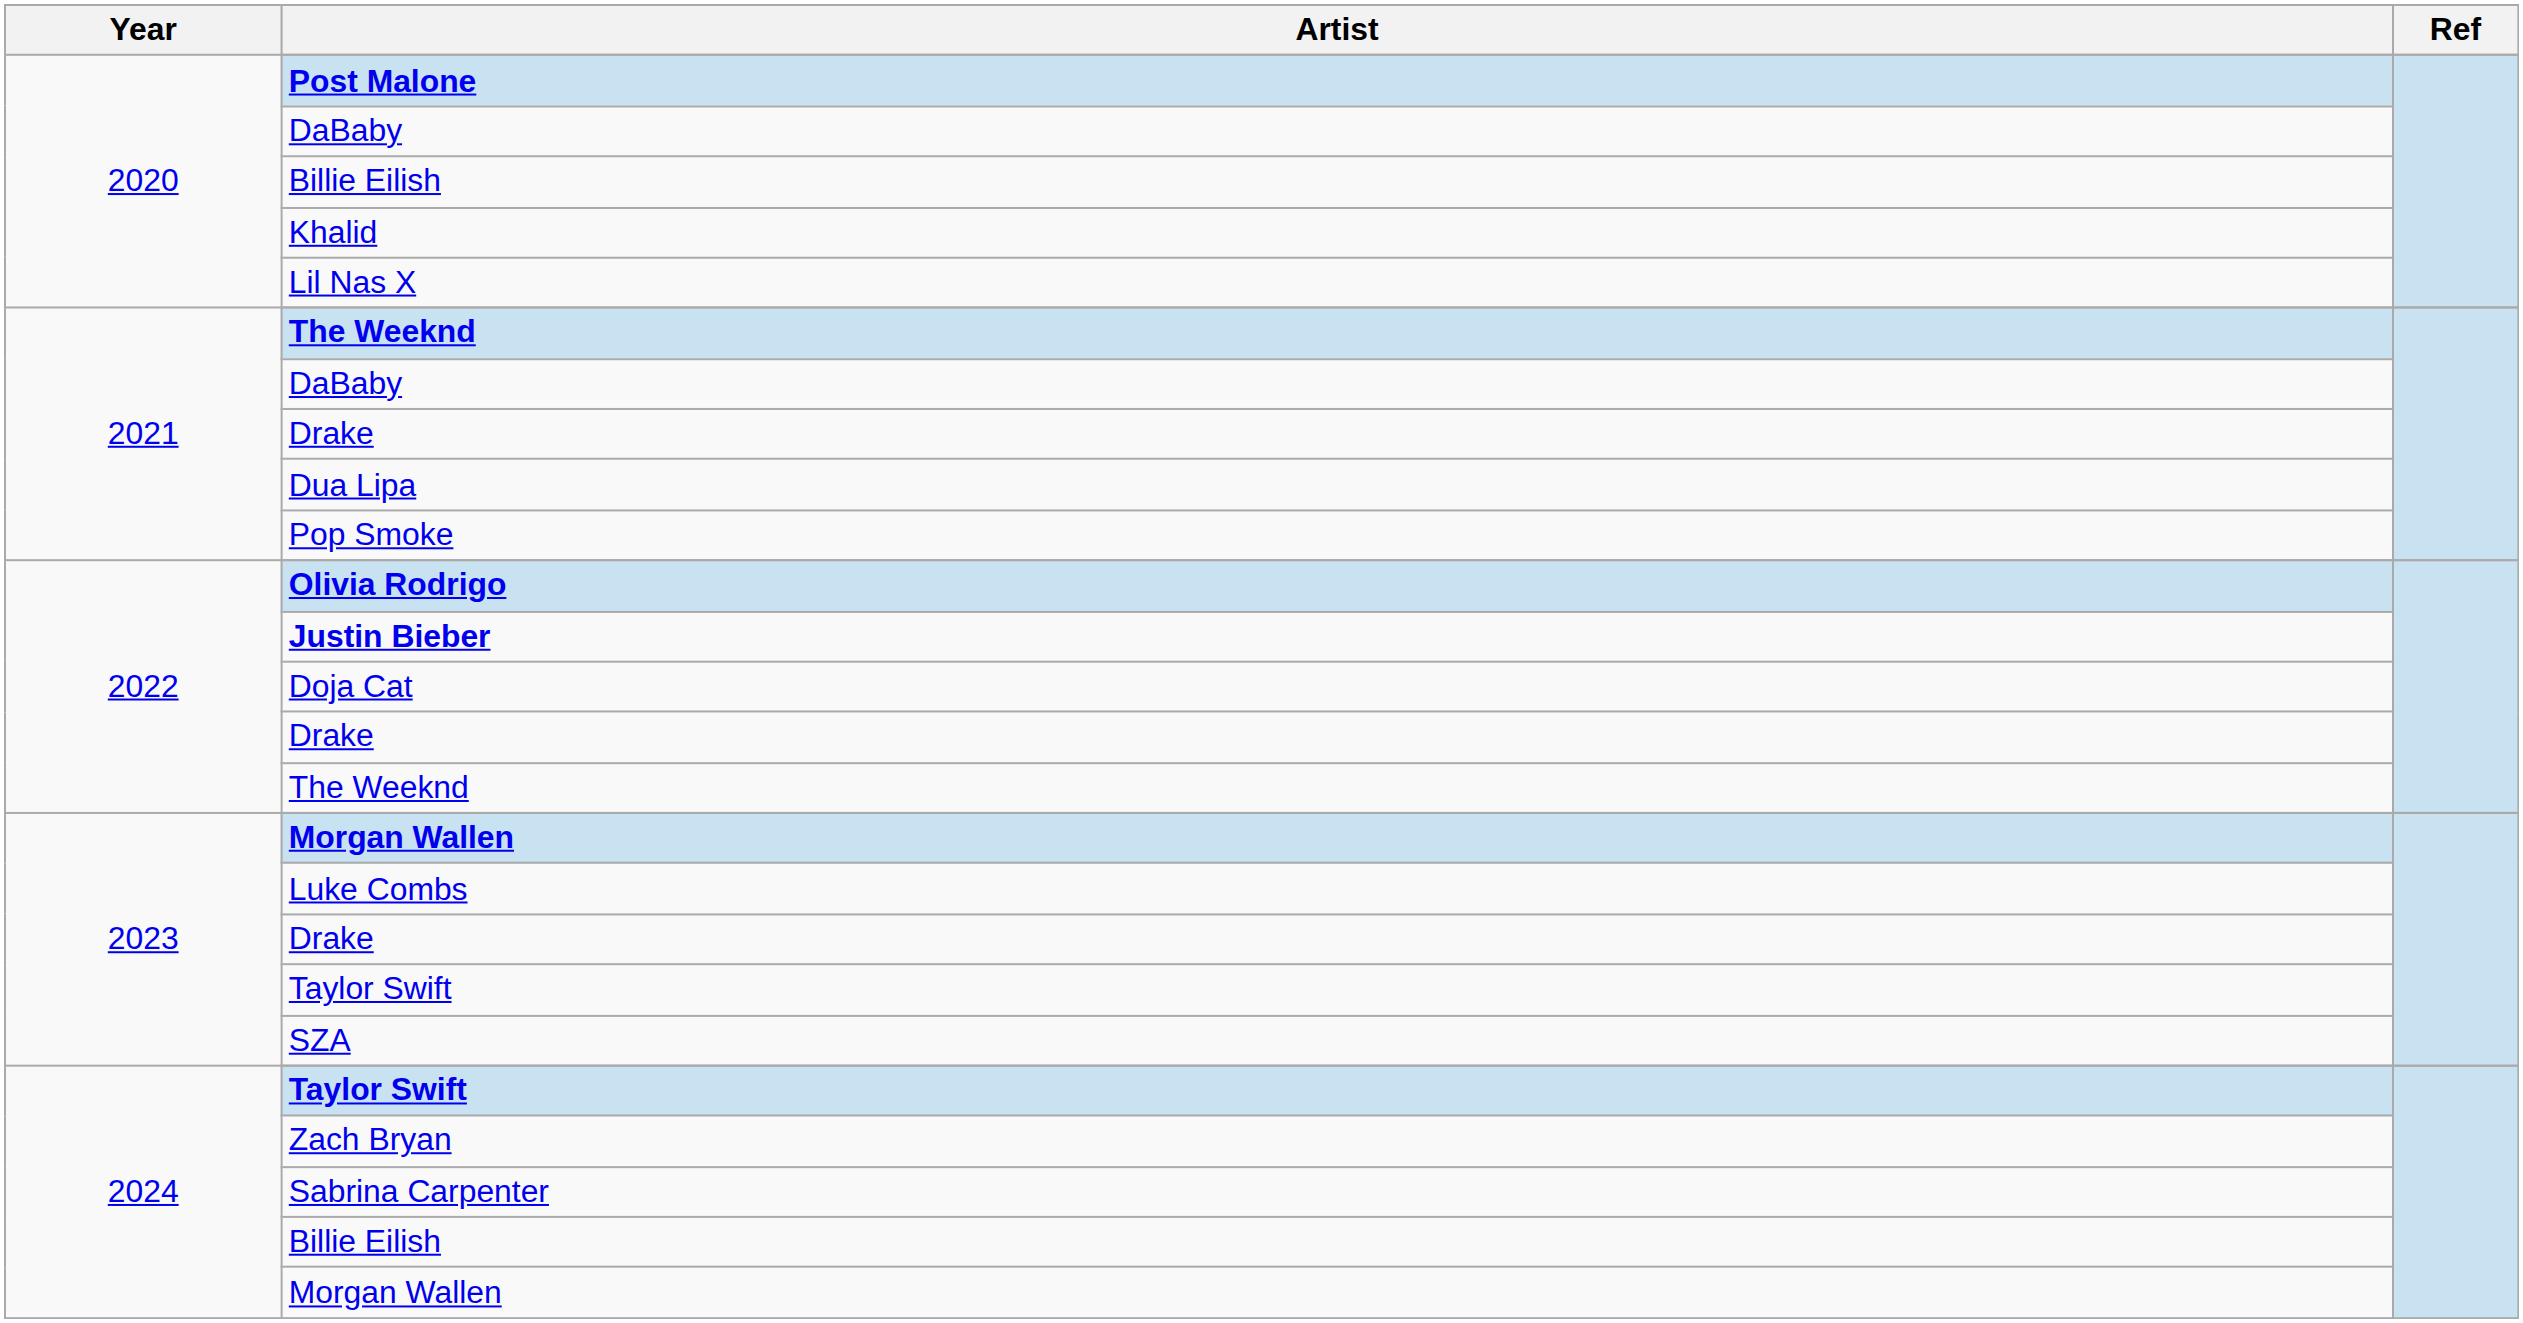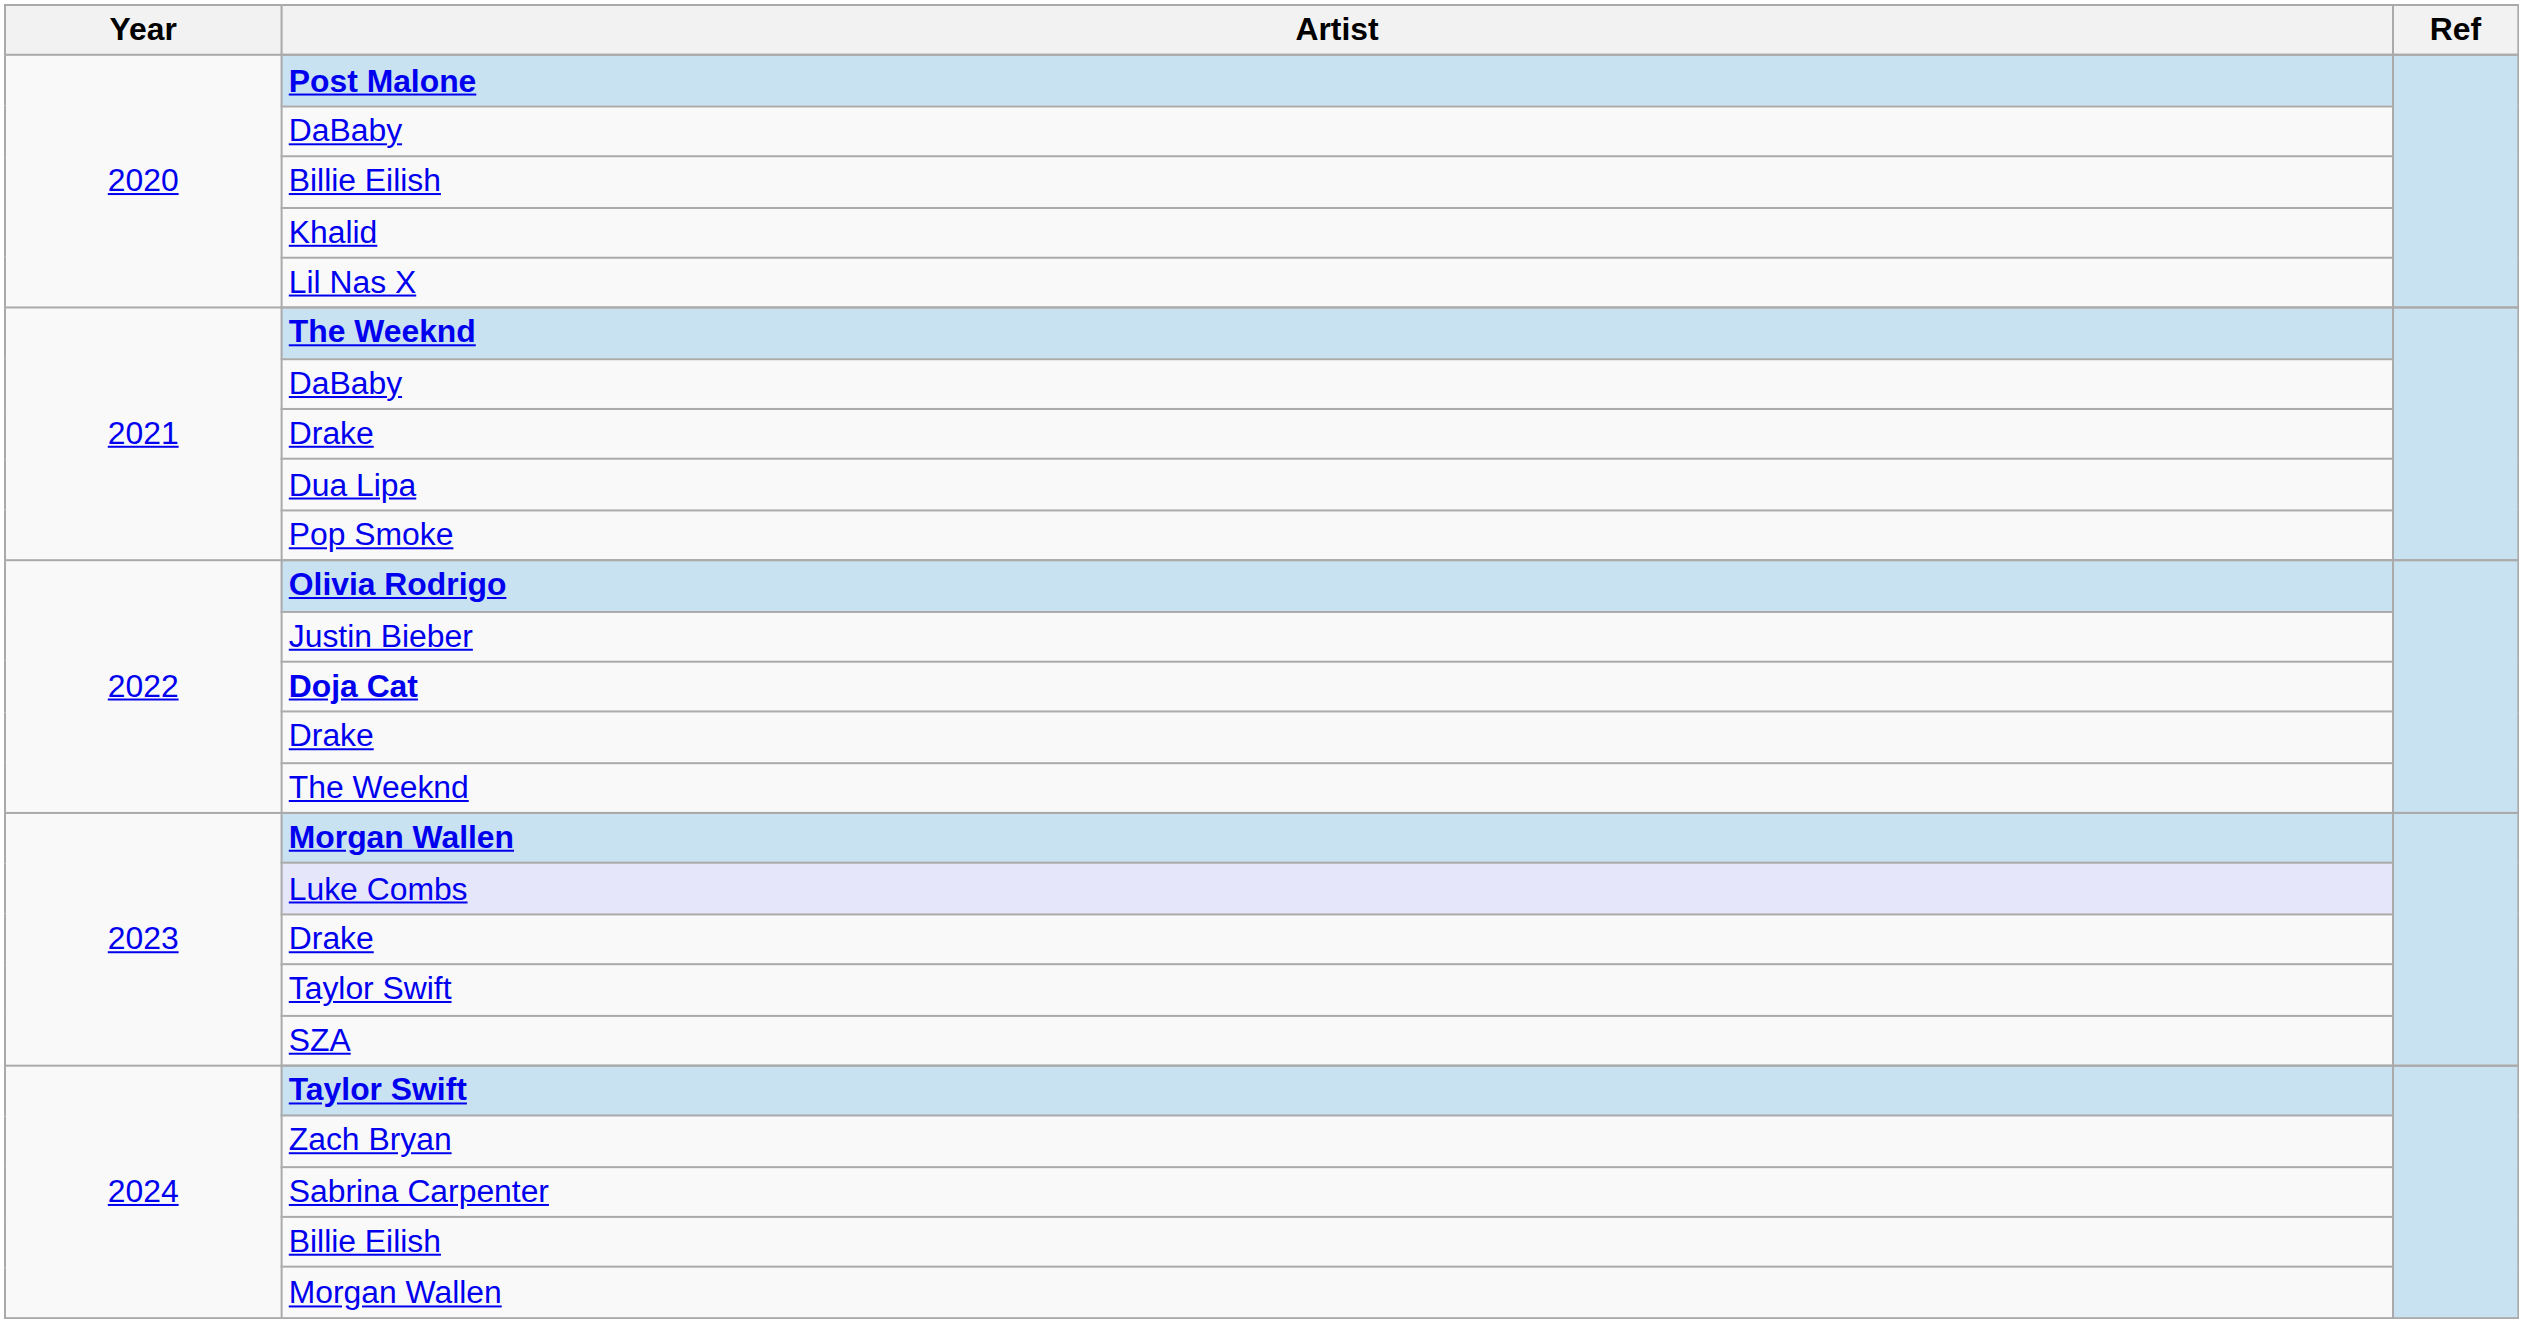Justin Bieber | Artist: bold -> normal
Doja Cat | Artist: normal -> bold
Luke Combs | Artist: no background -> lavender background
